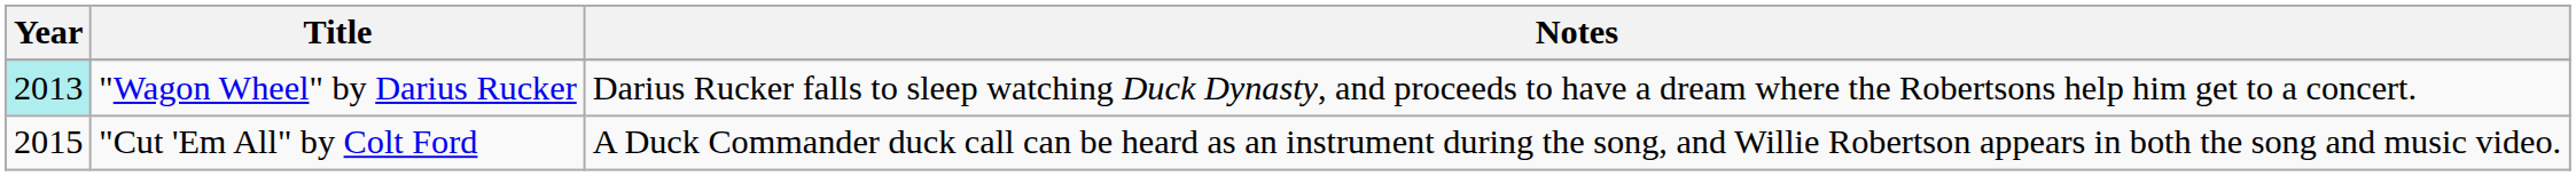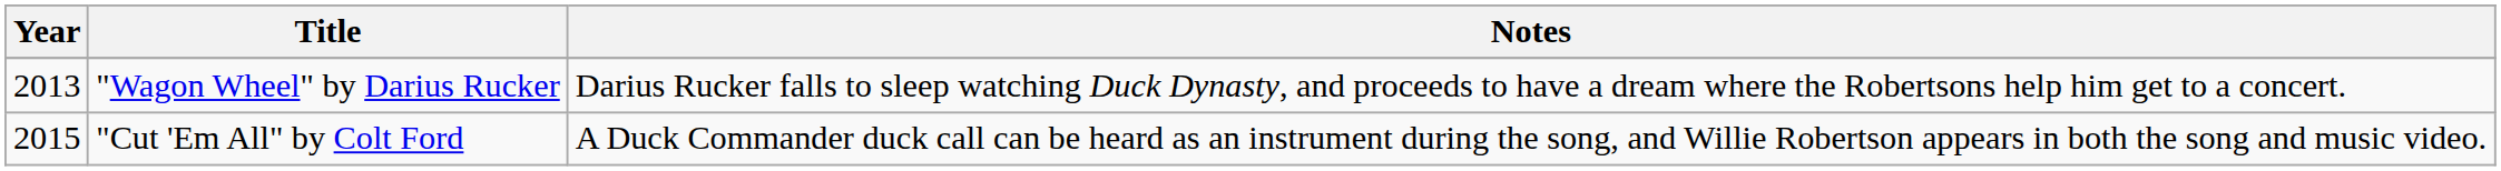"Wagon Wheel" by Darius Rucker | Year: paleturquoise background -> no background
